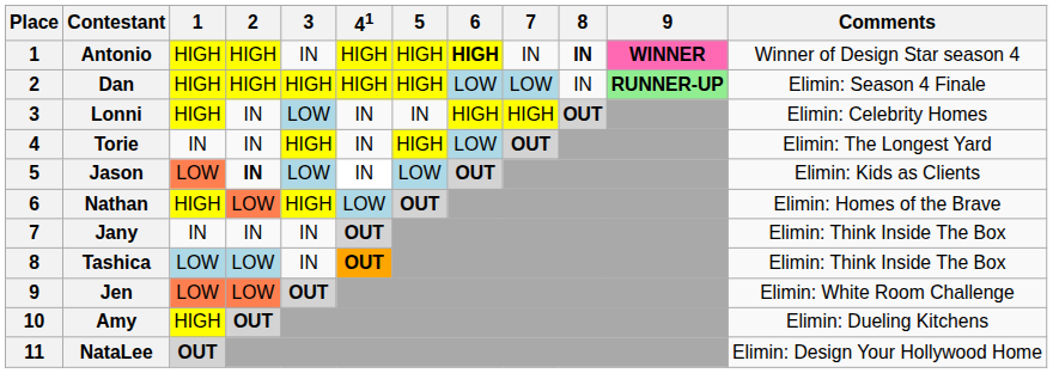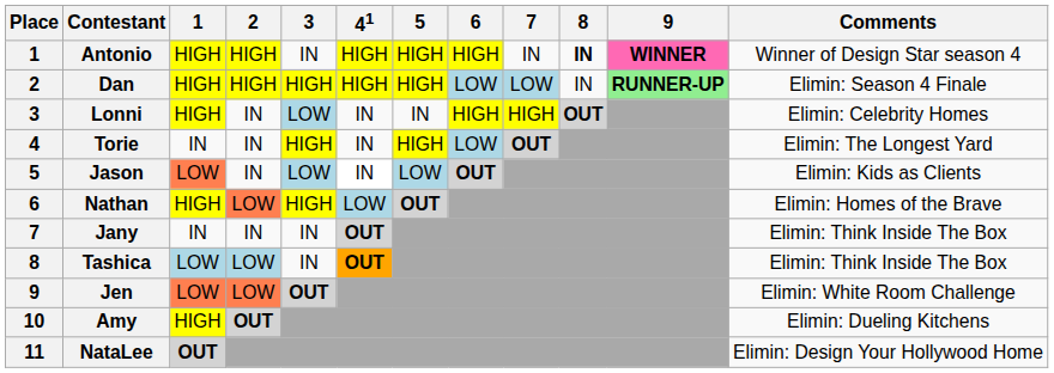Antonio | 6: bold -> normal
Jason | 2: bold -> normal
